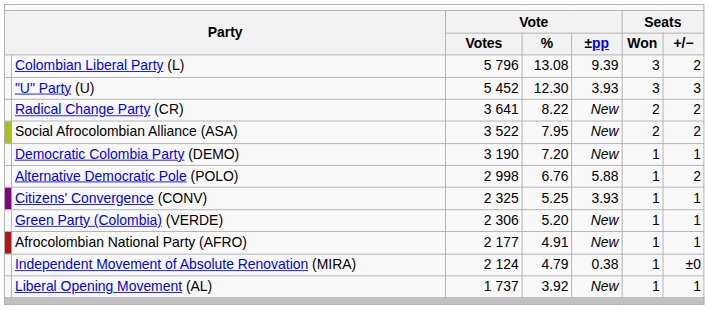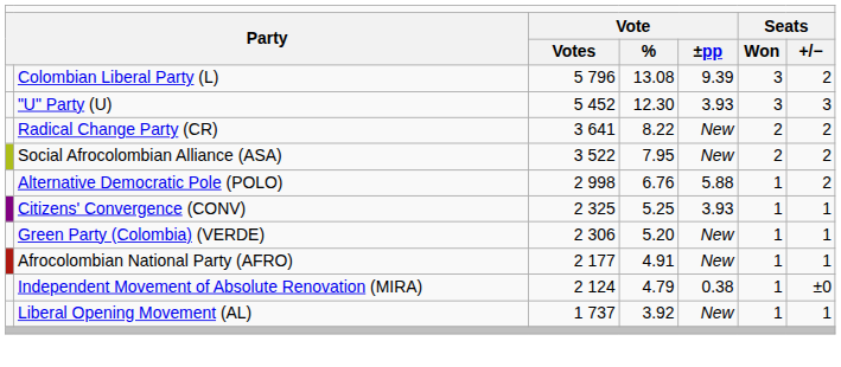- row: Democratic Colombia Party (DEMO) | 3 190 | 7.20 | New | 1 | 1
